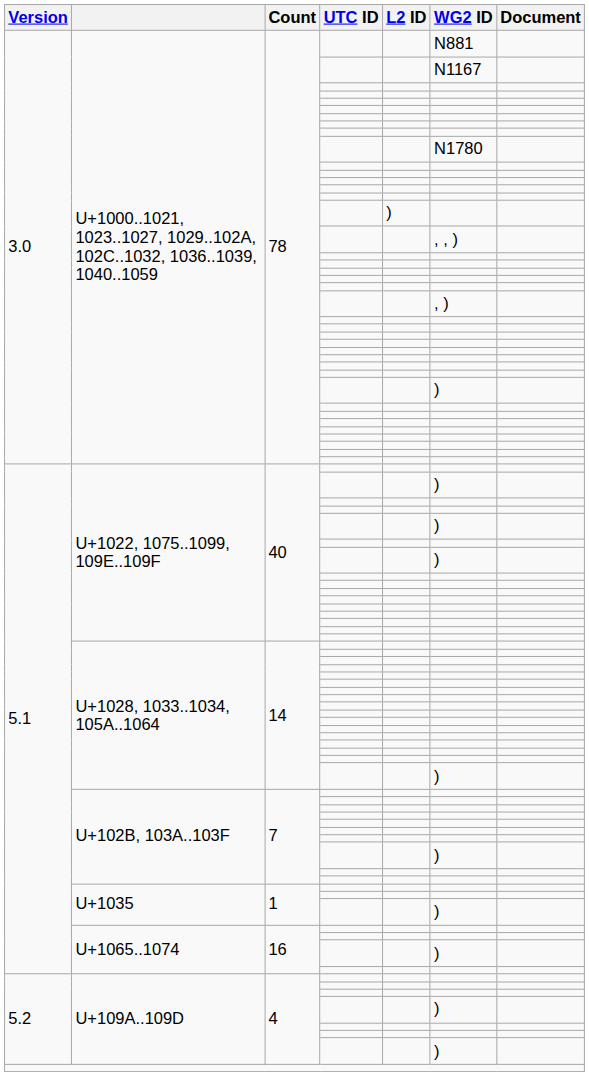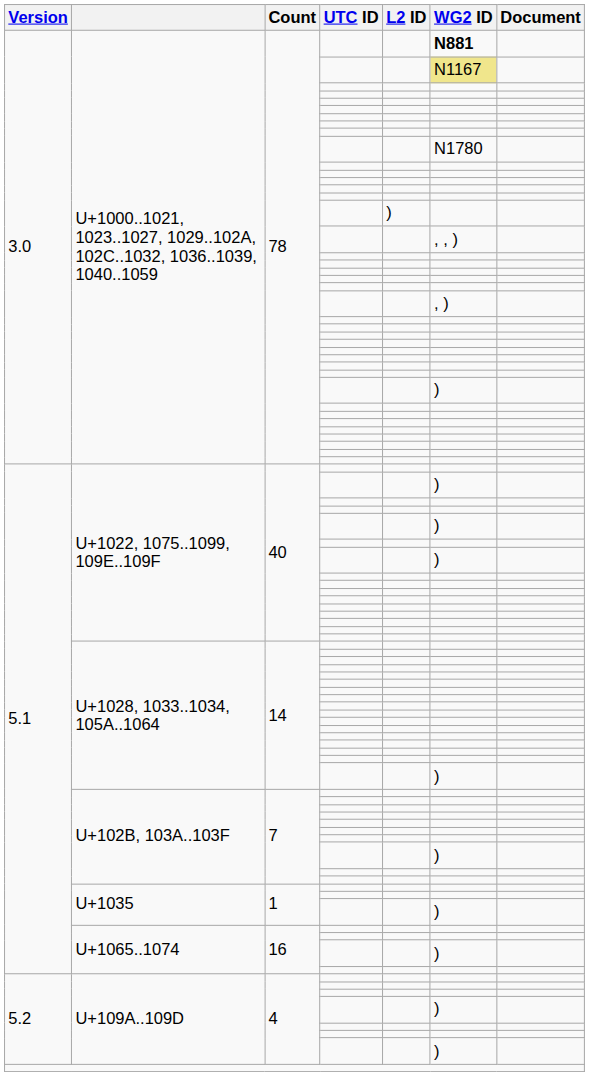row 2 | WG2 ID: normal -> bold
row 3 | WG2 ID: no background -> khaki background
